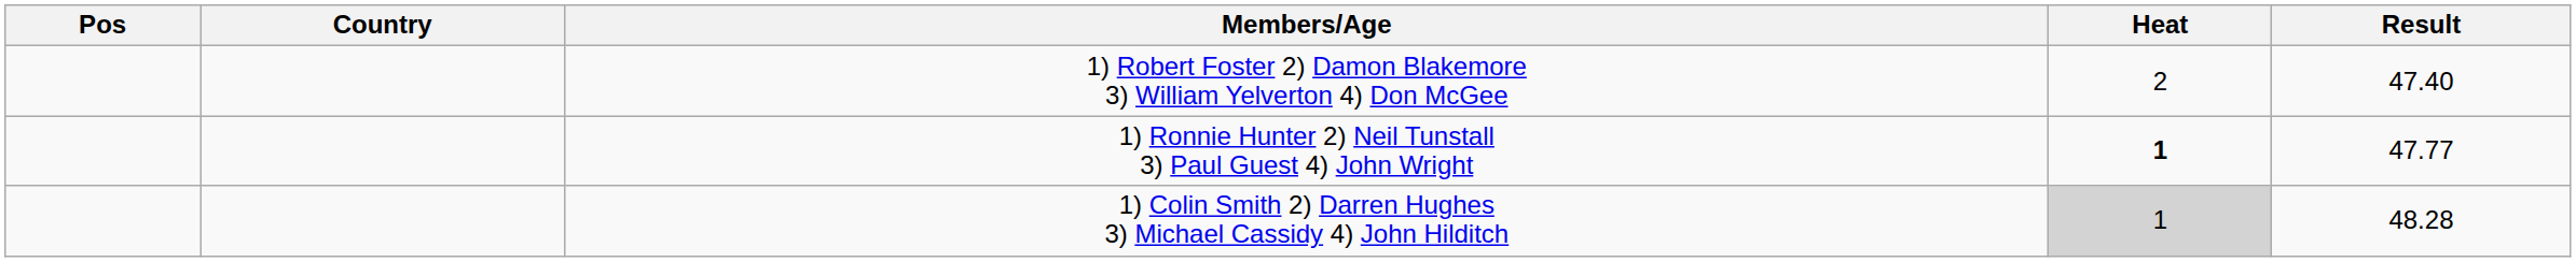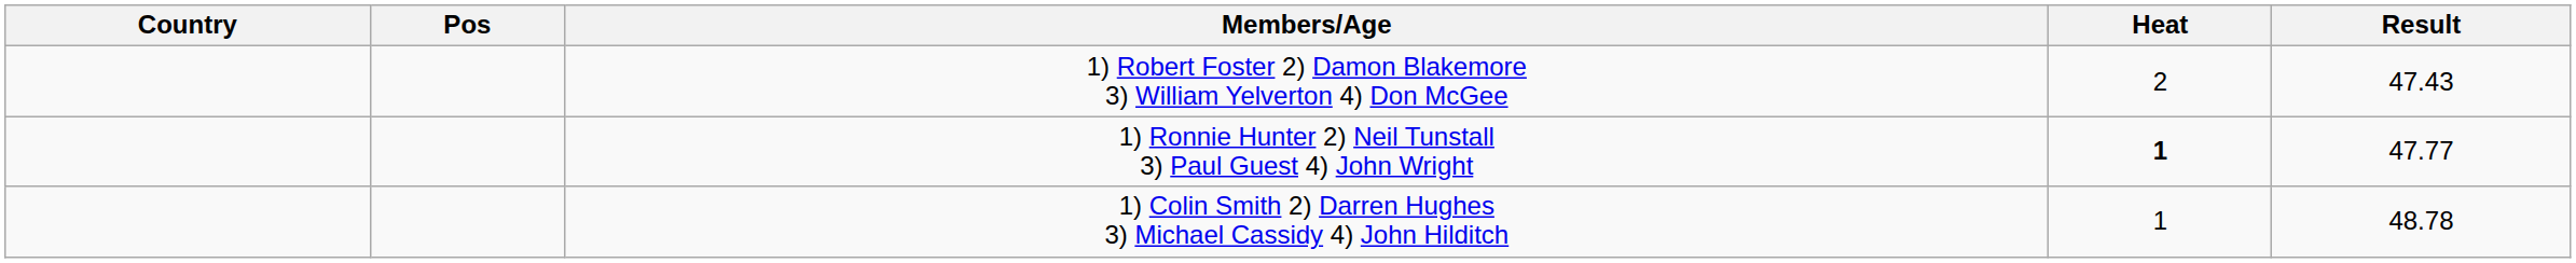columns swapped: Pos <-> Country
row 2 | Result: 47.40 -> 47.43
row 4 | Heat: lightgrey background -> no background
row 4 | Result: 48.28 -> 48.78
